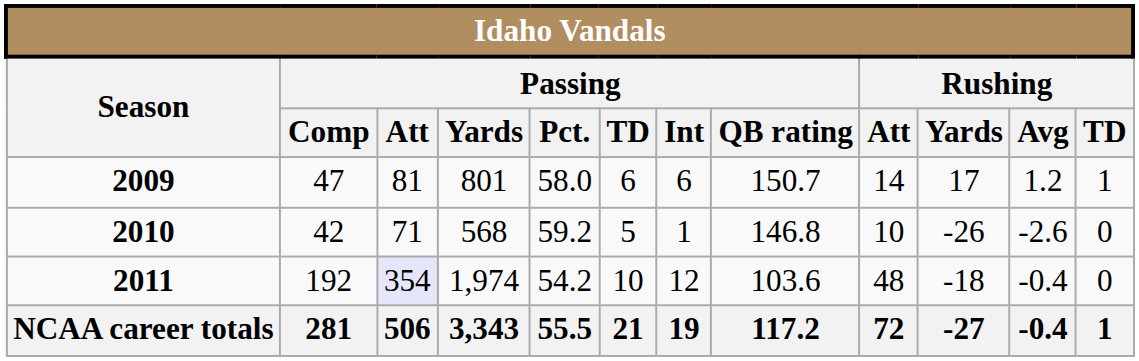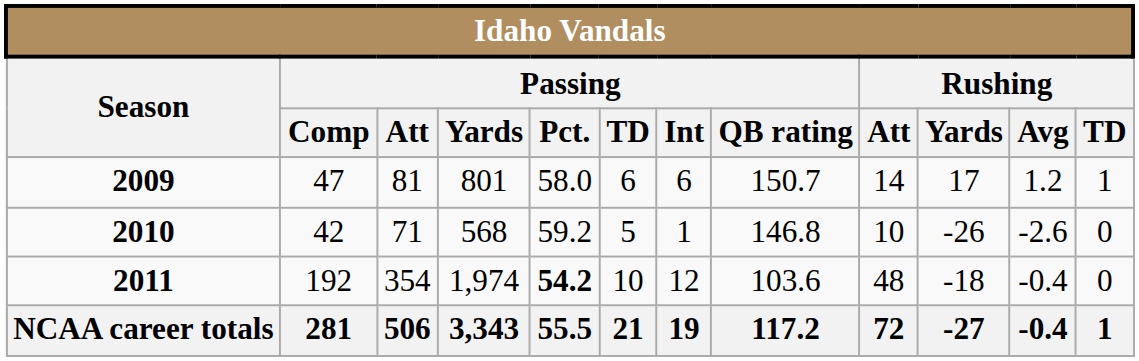2011 | Passing / Att: lavender background -> no background
2011 | Passing / Pct.: normal -> bold
